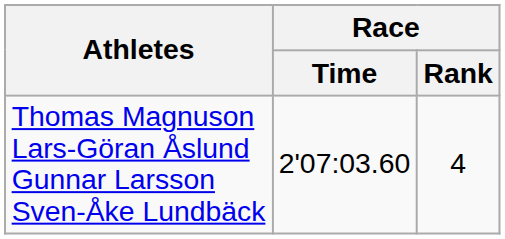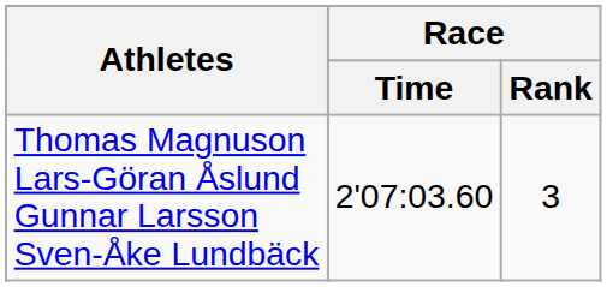row 3 | Race / Rank: 4 -> 3
